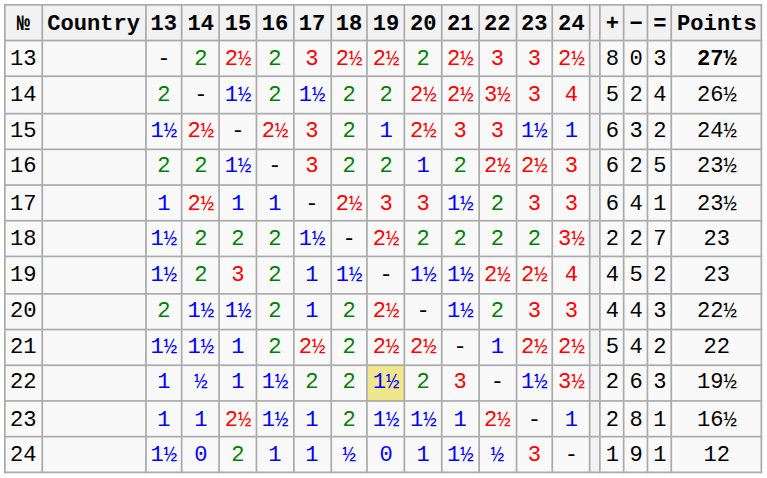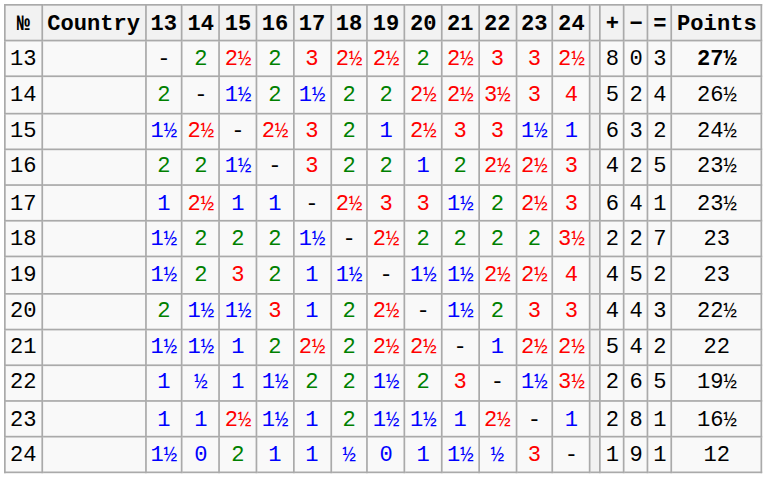row 5 | +: 6 -> 4
row 6 | 23: 3 -> 2½
row 9 | 16: 2 -> 3
row 11 | 19: khaki background -> no background
row 11 | =: 3 -> 5
